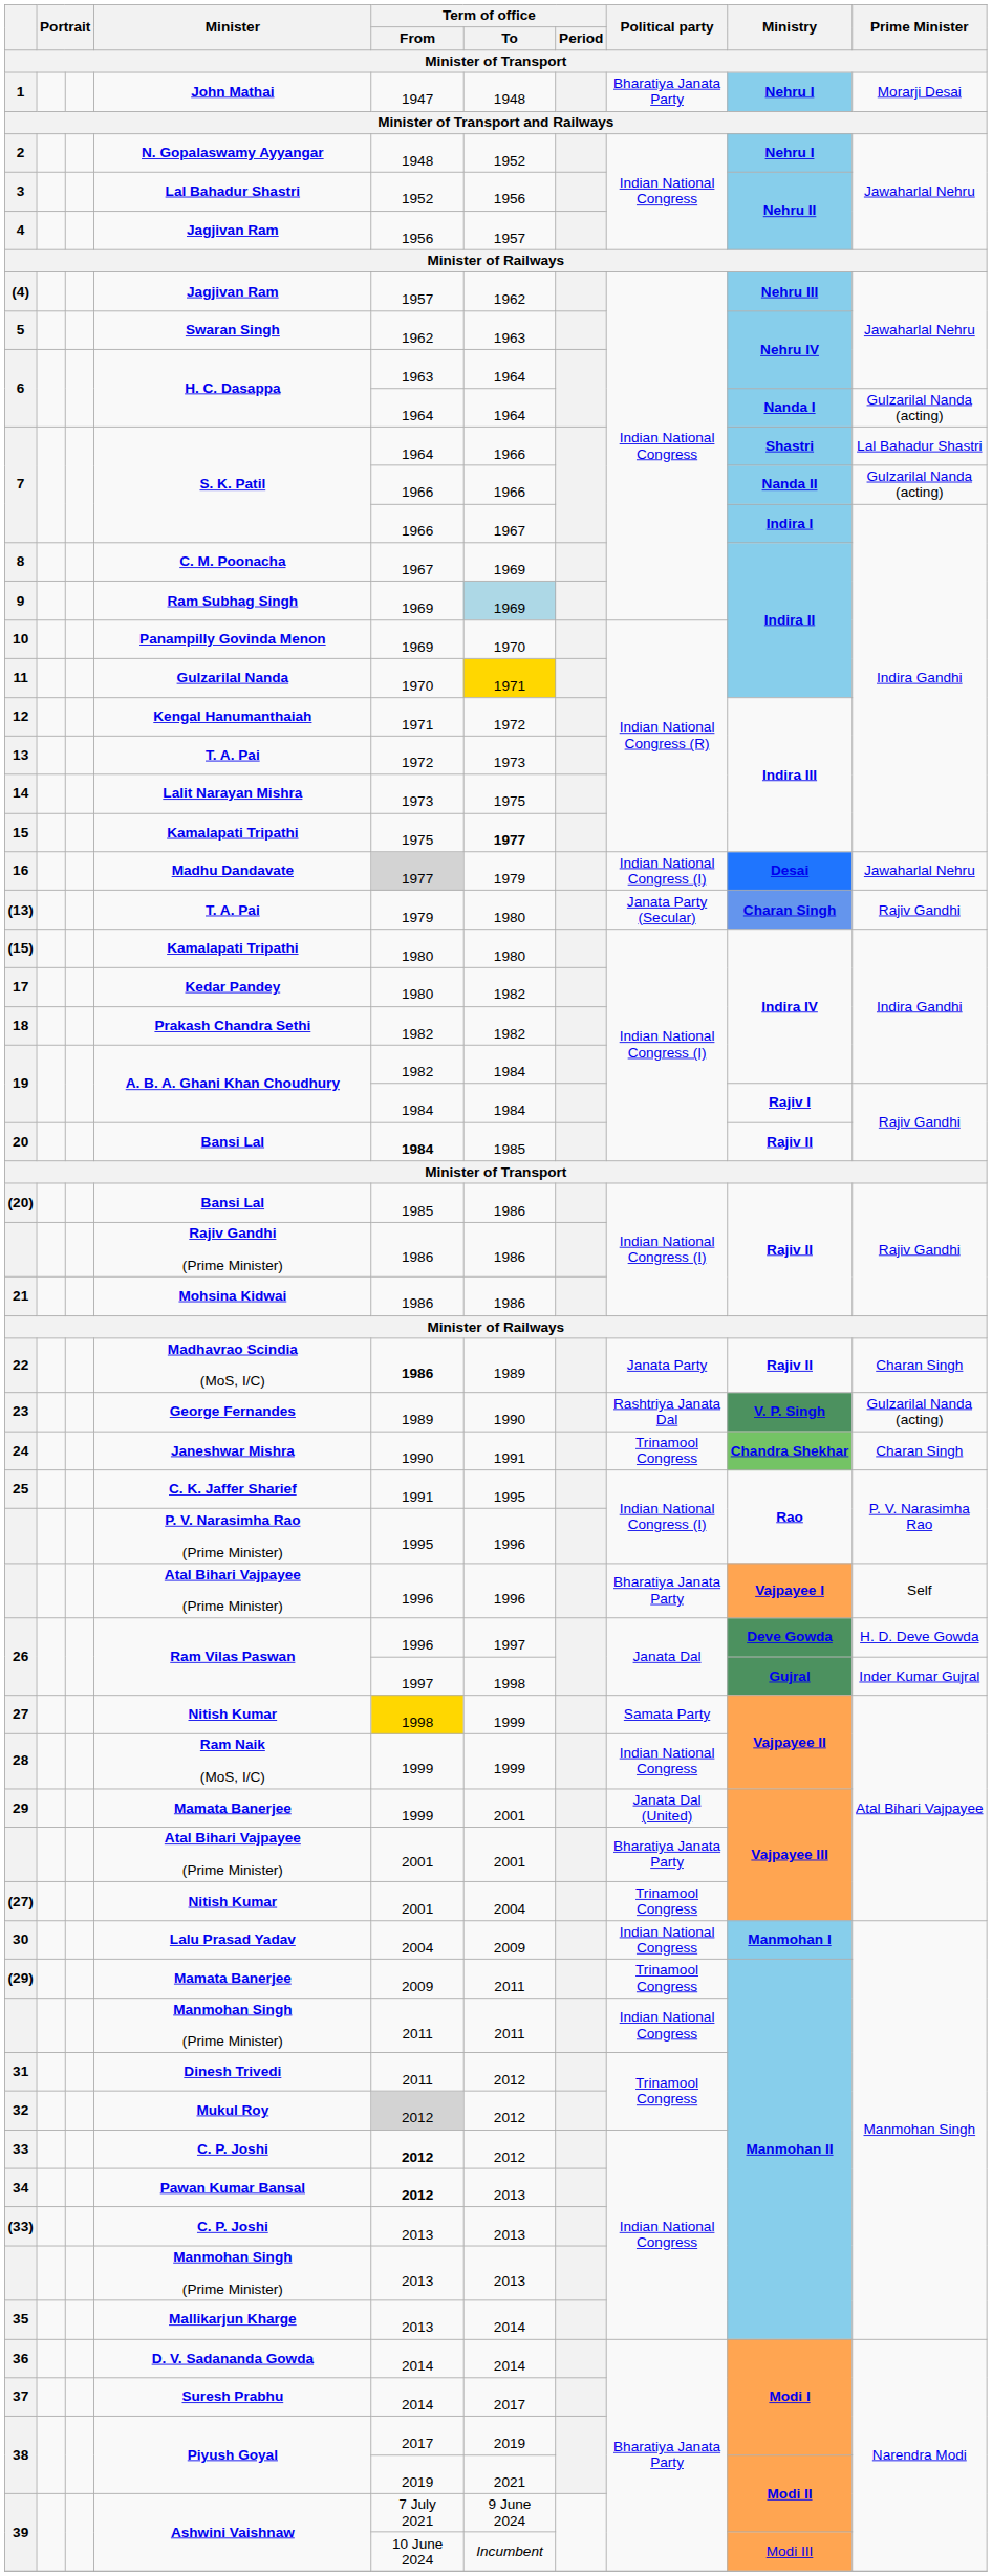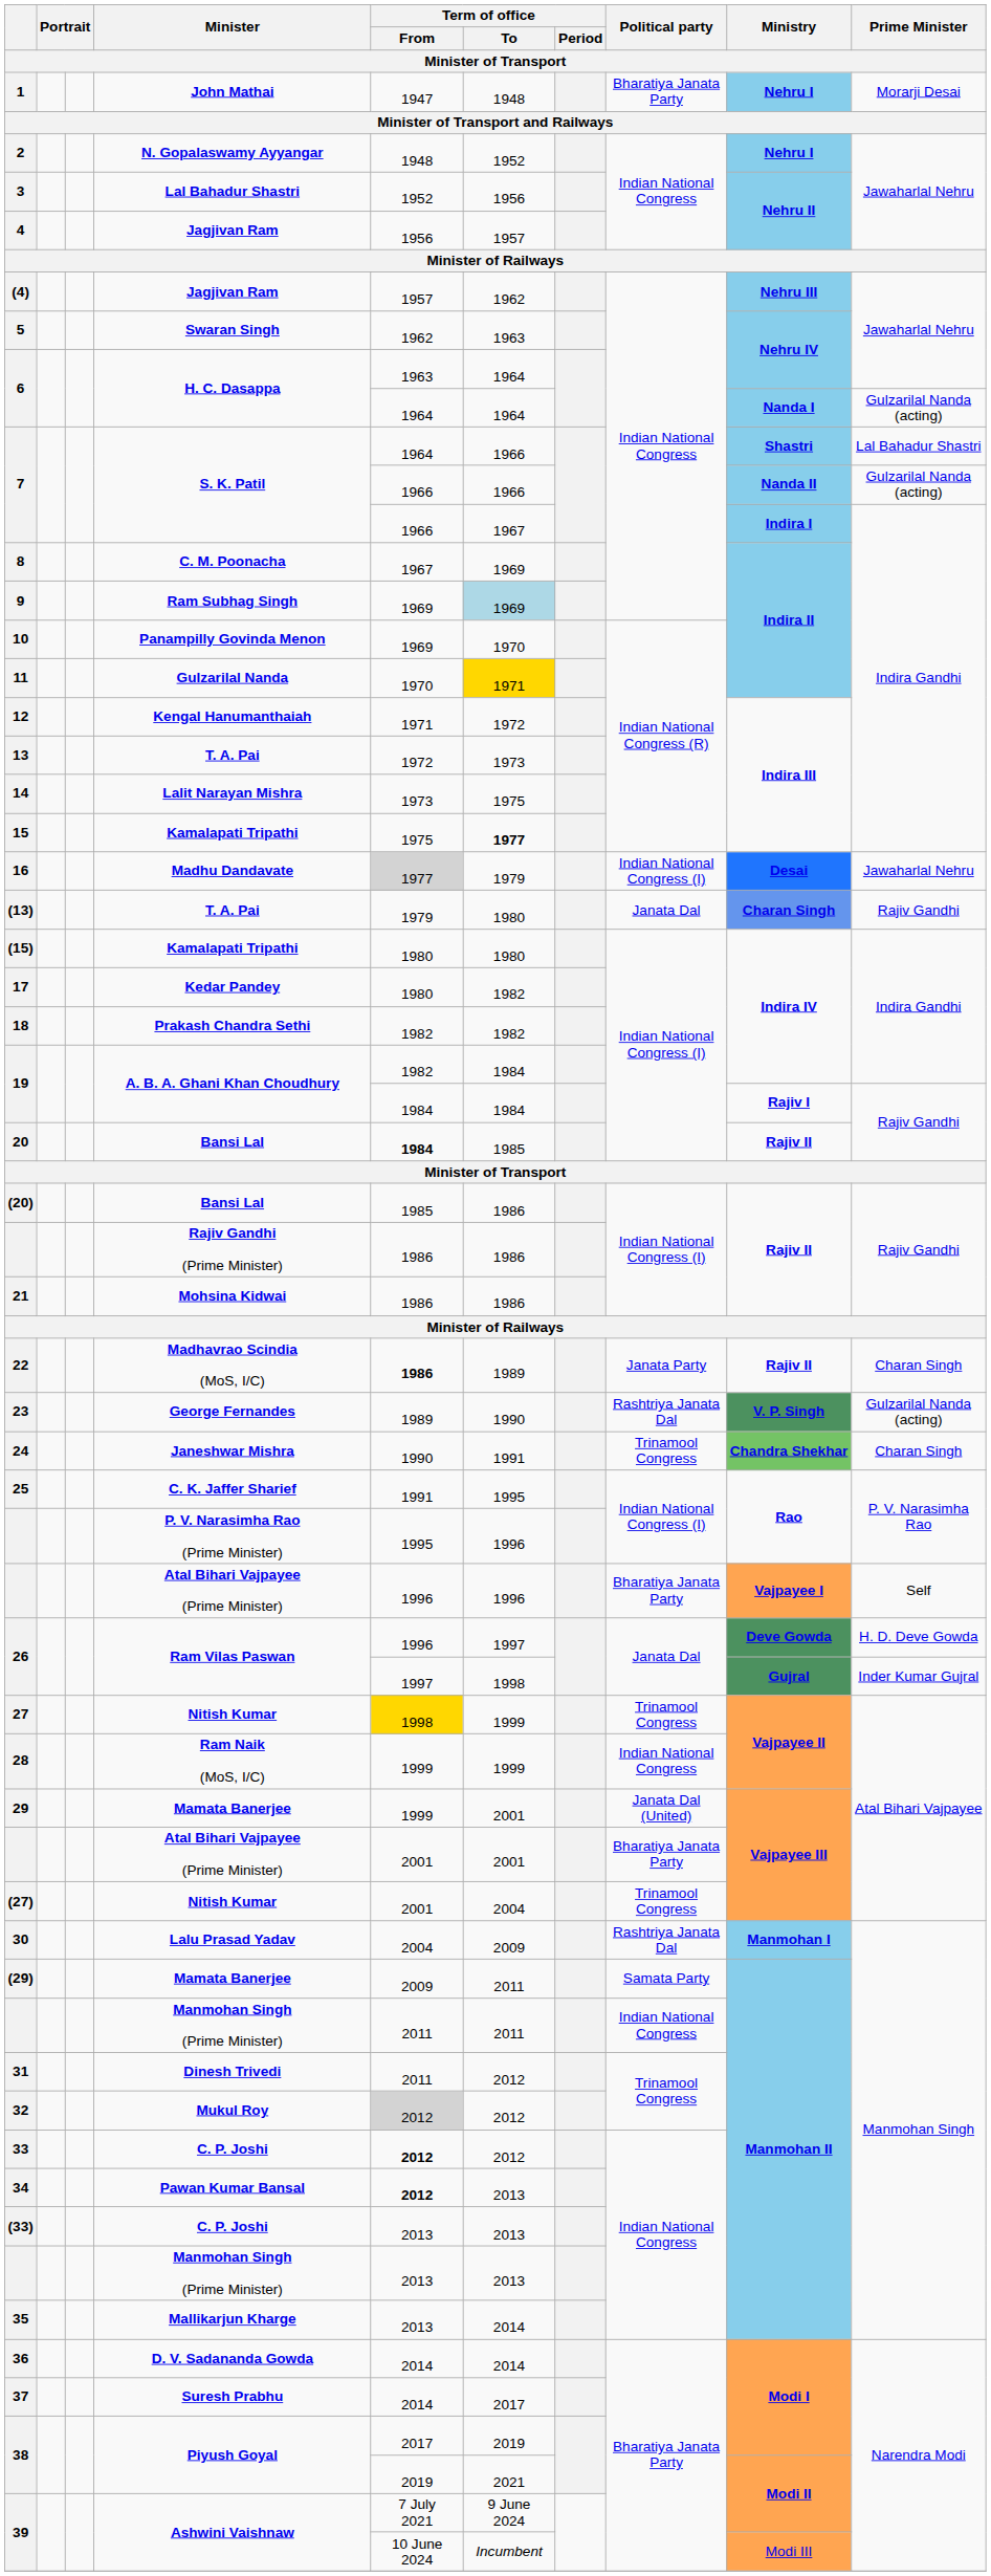(13) | Political party: Janata Party (Secular) -> Janata Dal
27 | Political party: Samata Party -> Trinamool Congress
30 | Political party: Indian National Congress -> Rashtriya Janata Dal
(29) | Political party: Trinamool Congress -> Samata Party
